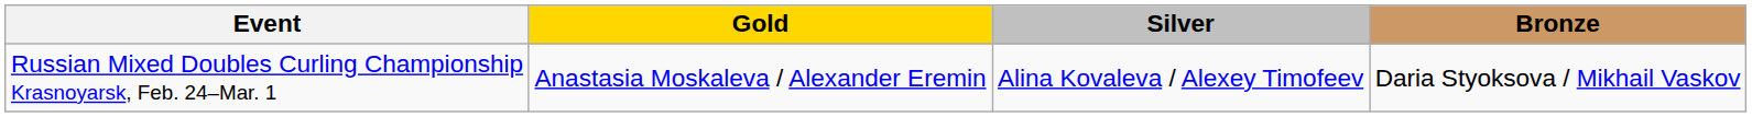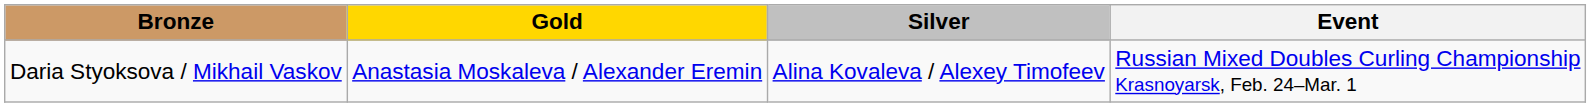columns swapped: Event <-> Bronze
